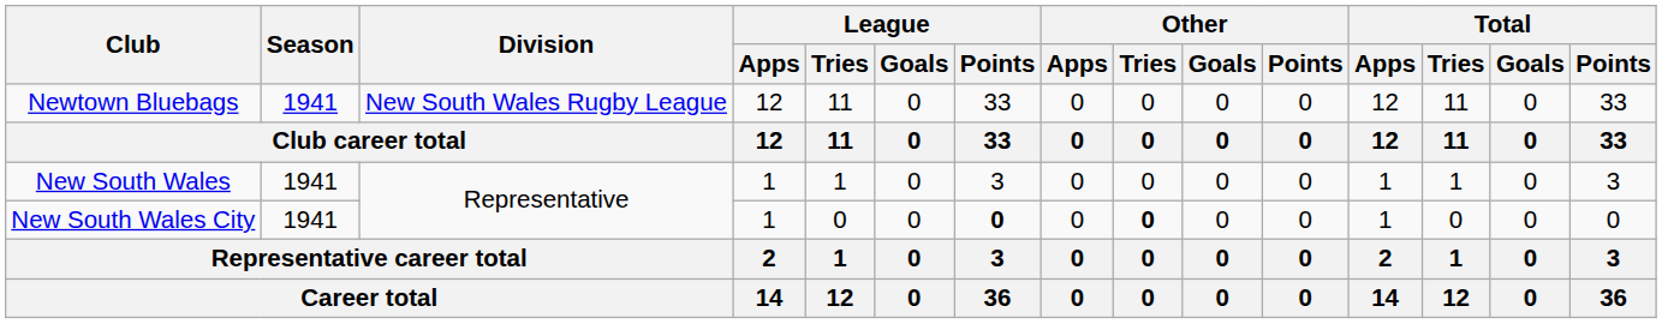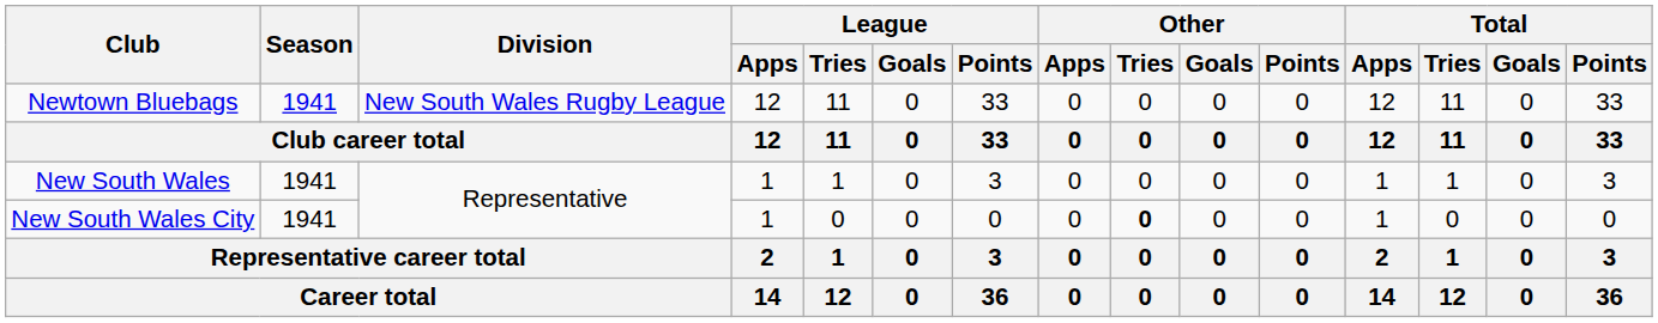New South Wales City | League / Points: bold -> normal
